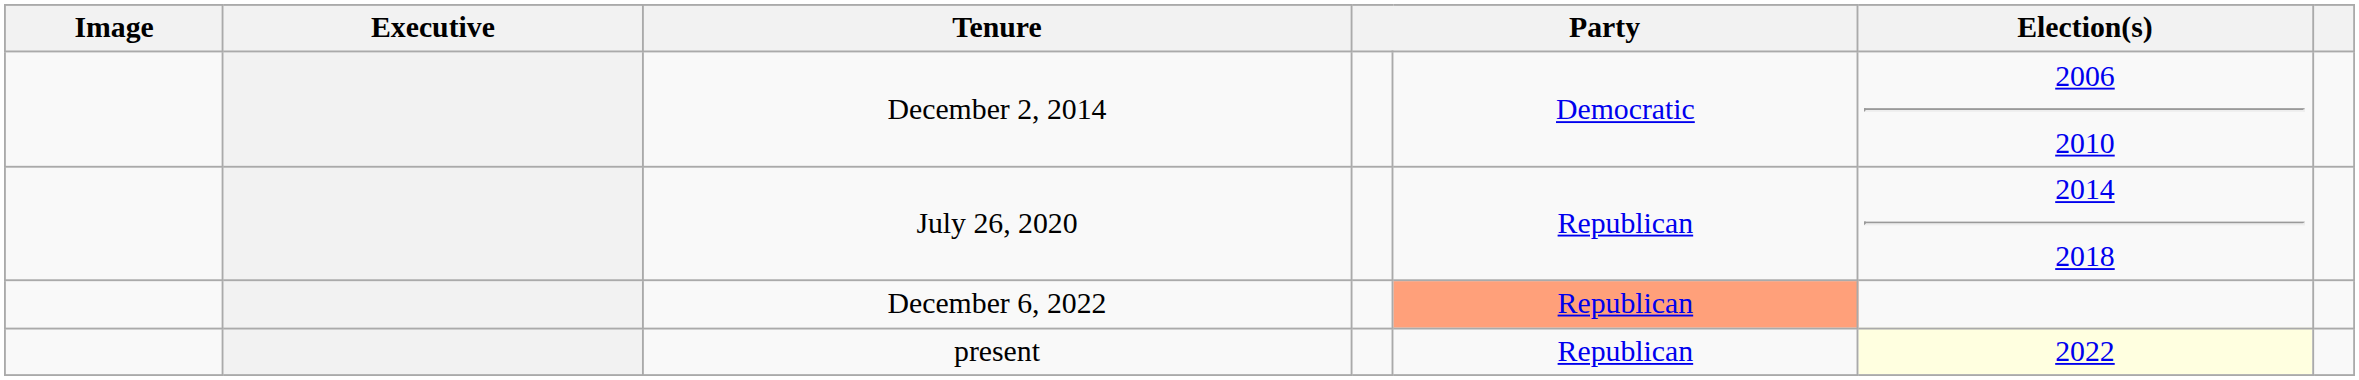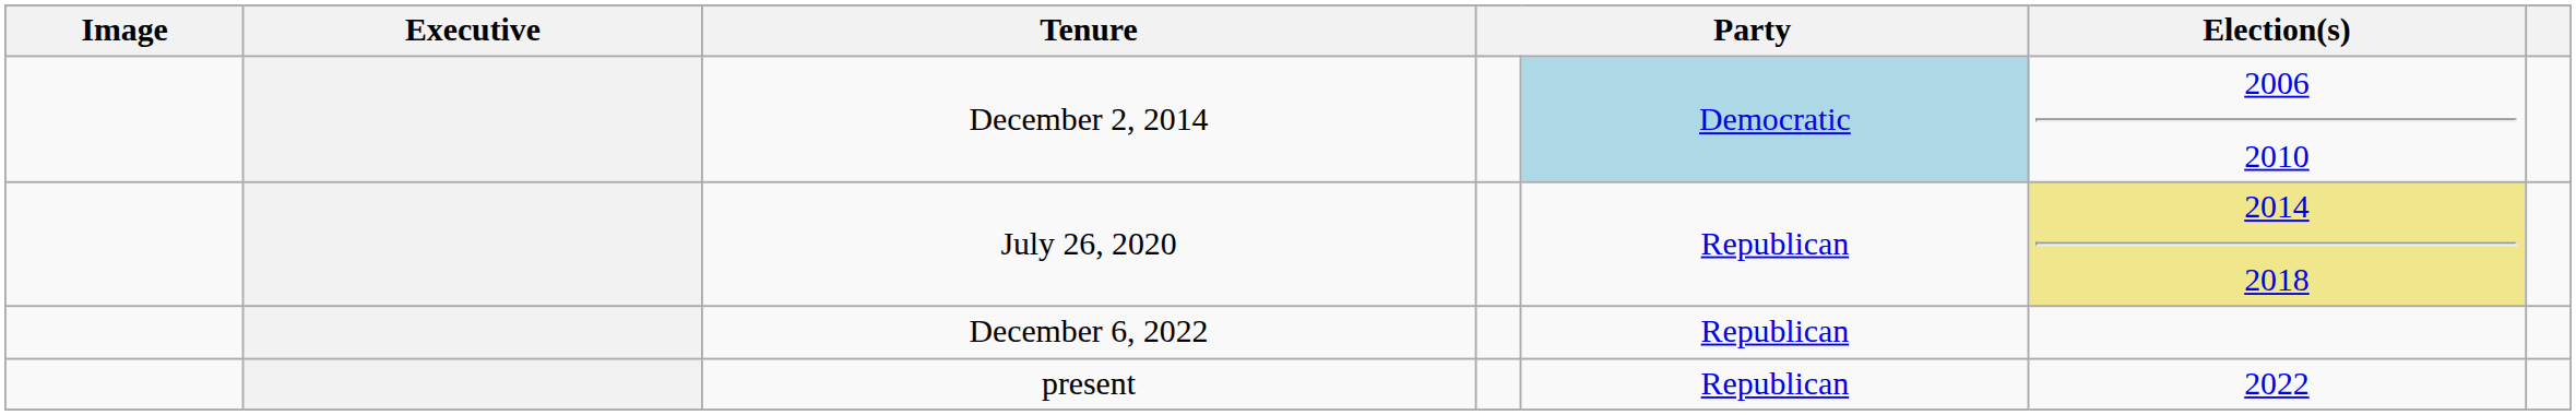December 2, 2014 | column 5: no background -> lightblue background
July 26, 2020 | Election(s): no background -> khaki background
December 6, 2022 | column 5: lightsalmon background -> no background
present | Election(s): lightyellow background -> no background
